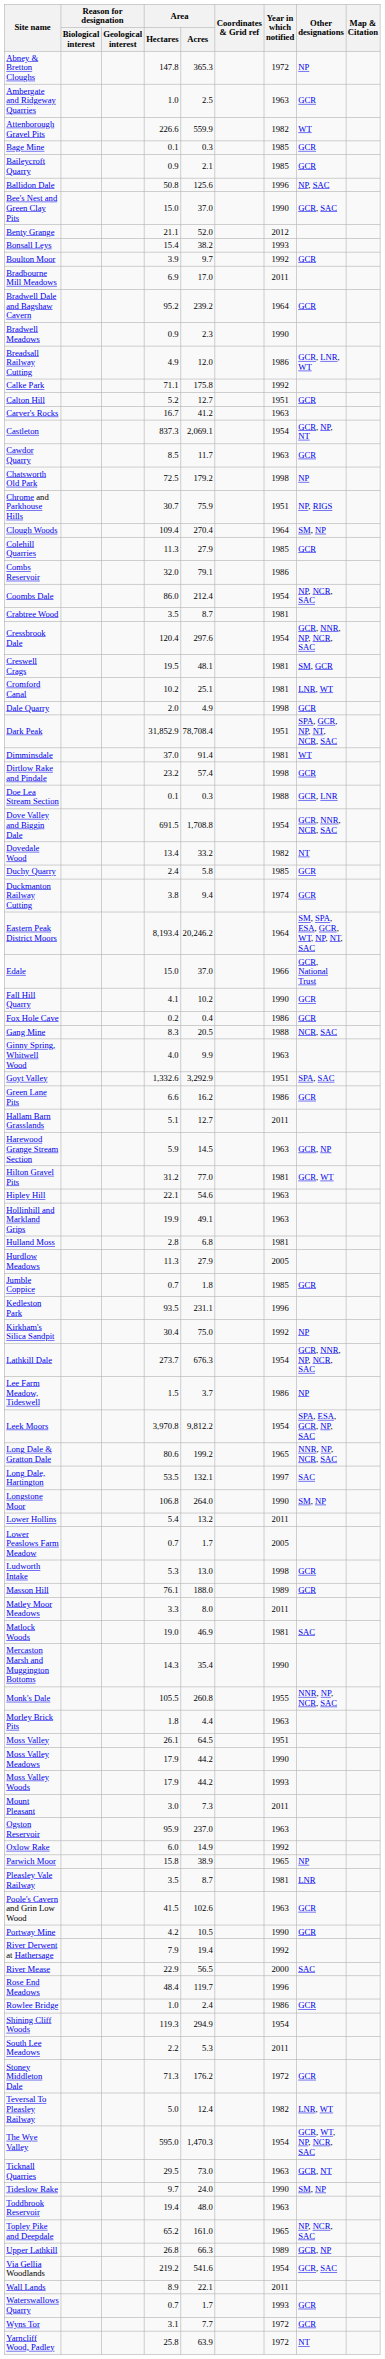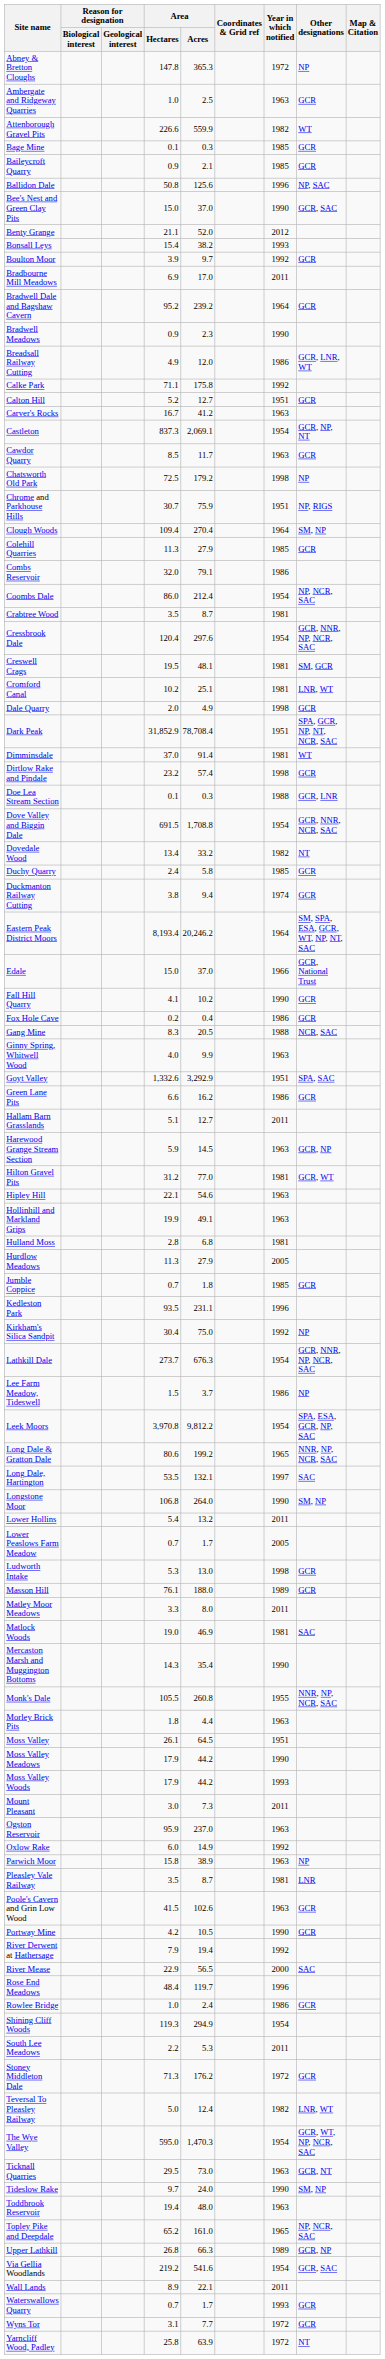Parwich Moor | Year in which notified: 1965 -> 1963
